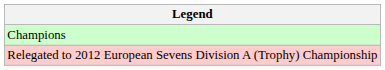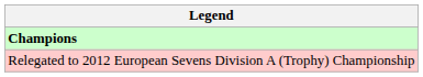row 2 | column 1: normal -> bold
